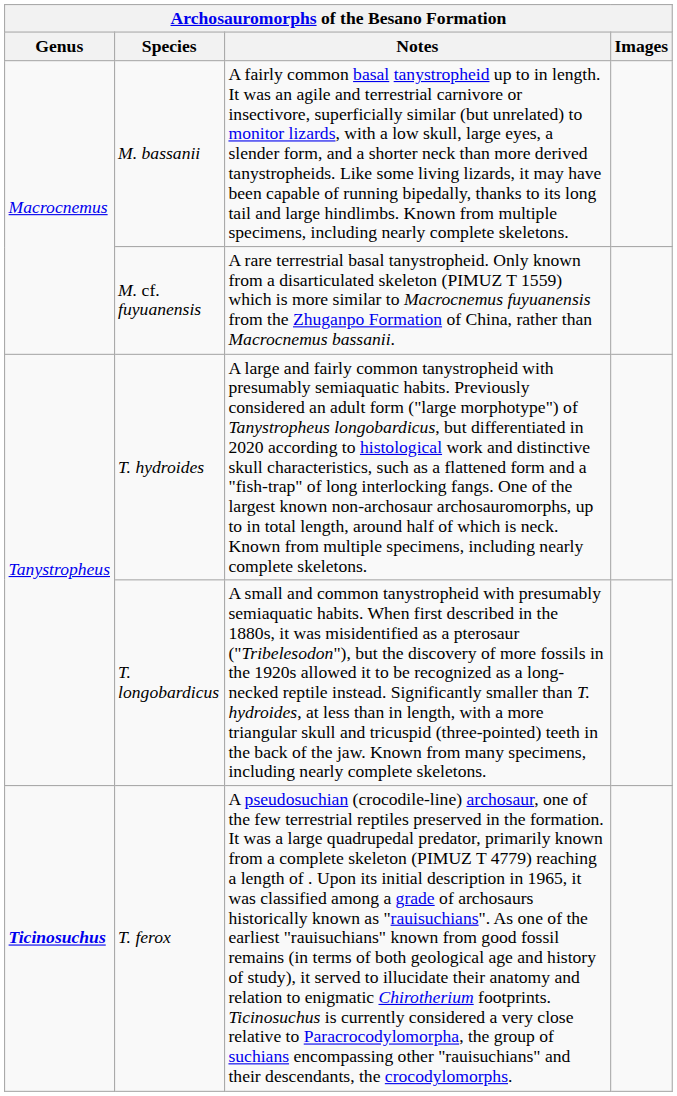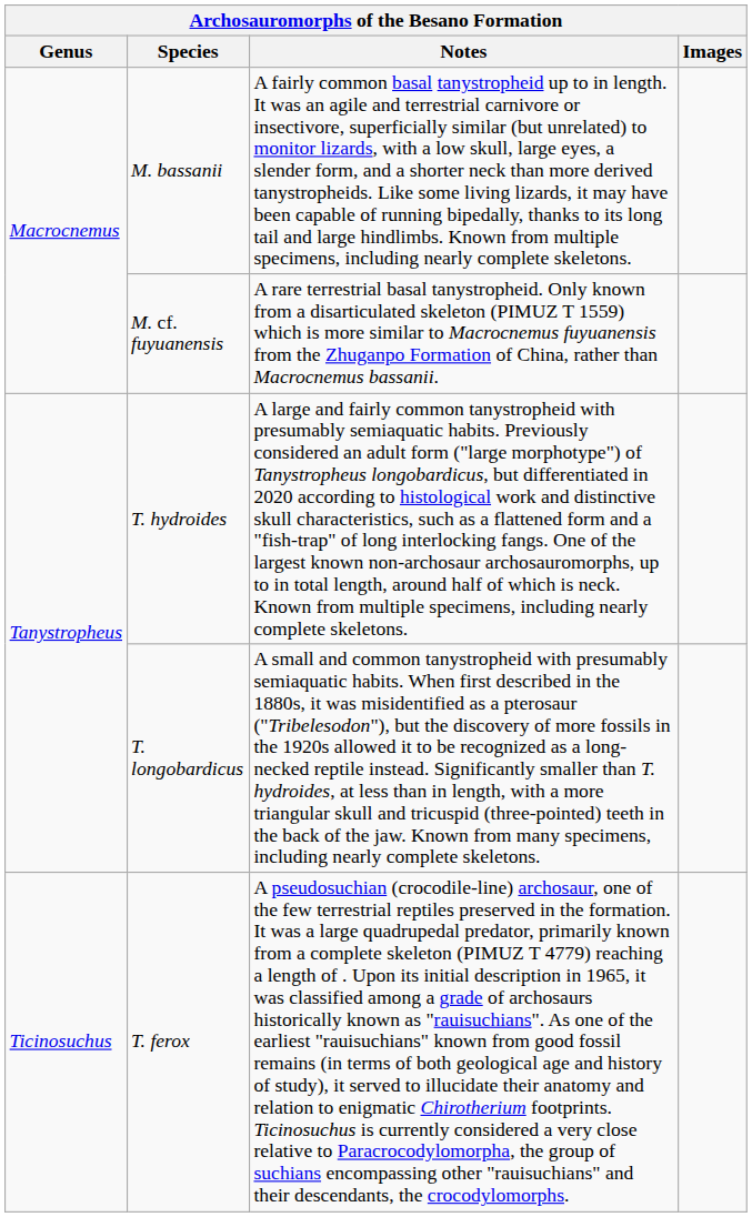T. ferox | Genus: bold -> normal
